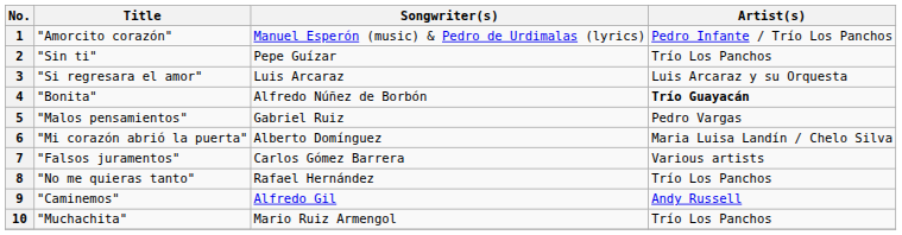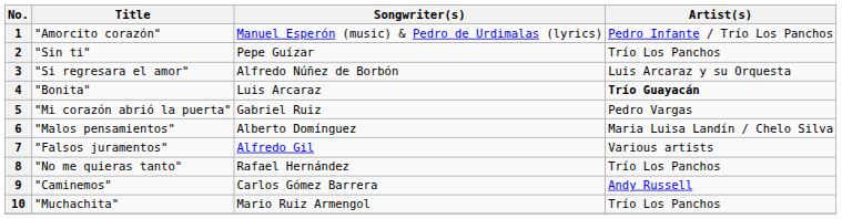3 | Songwriter(s): Luis Arcaraz -> Alfredo Núñez de Borbón
4 | Songwriter(s): Alfredo Núñez de Borbón -> Luis Arcaraz
5 | Title: "Malos pensamientos" -> "Mi corazón abrió la puerta"
6 | Title: "Mi corazón abrió la puerta" -> "Malos pensamientos"
7 | Songwriter(s): Carlos Gómez Barrera -> Alfredo Gil
9 | Songwriter(s): Alfredo Gil -> Carlos Gómez Barrera
